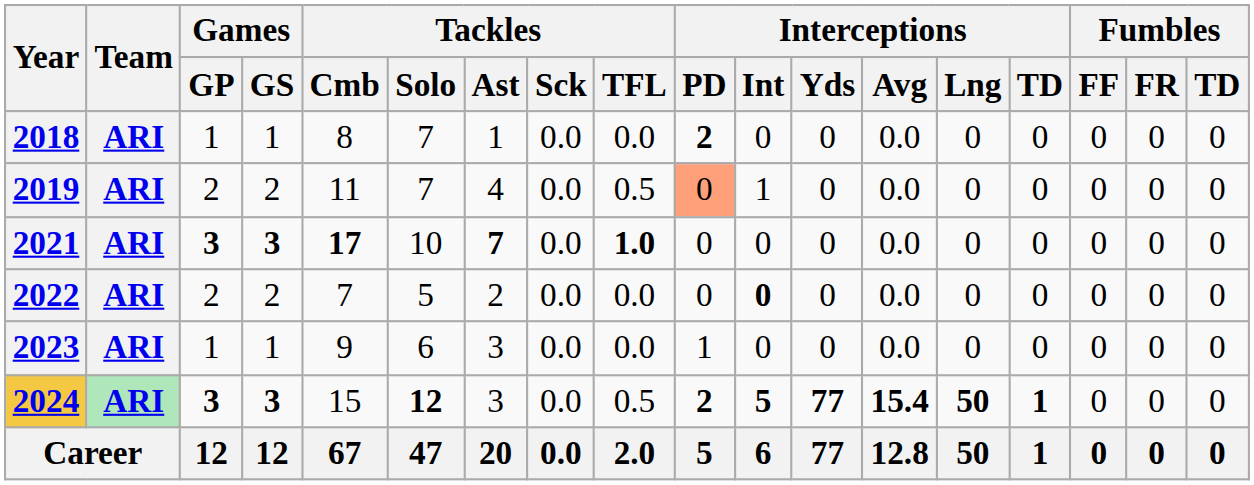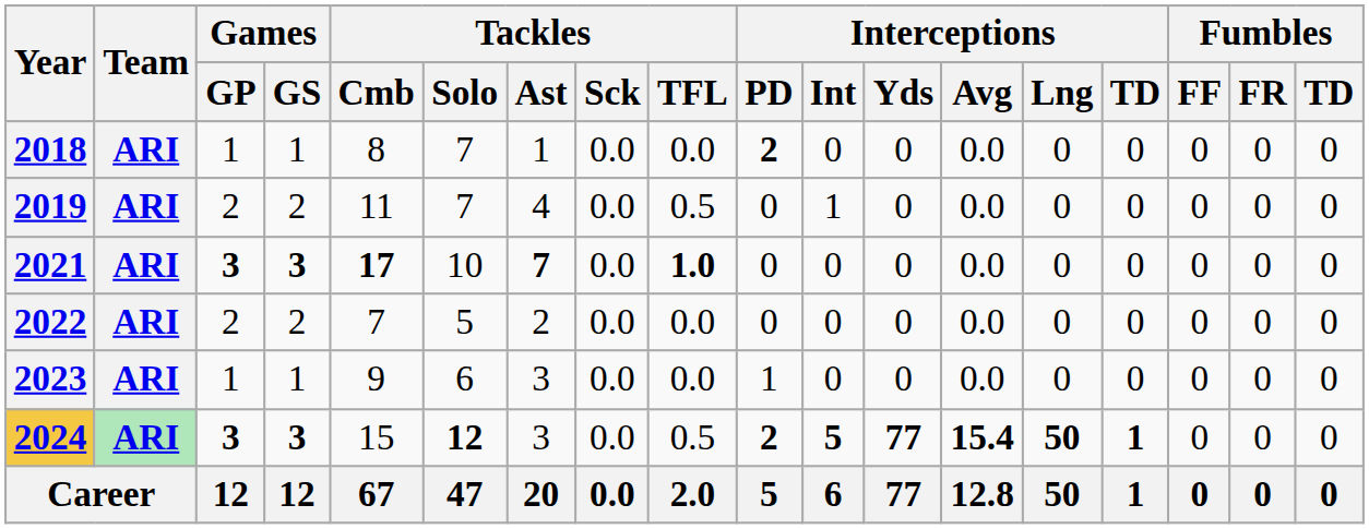2019 | Interceptions / PD: lightsalmon background -> no background
2022 | Interceptions / Int: bold -> normal
